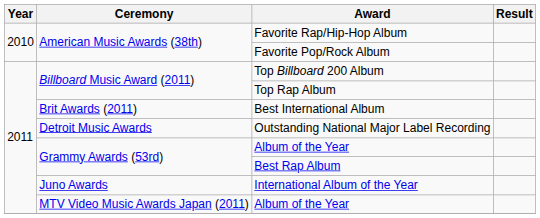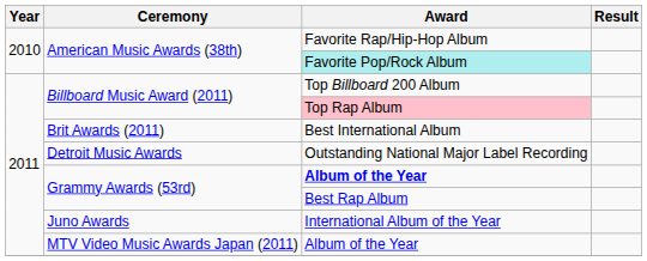Favorite Pop/Rock Album | Award: no background -> paleturquoise background
Top Rap Album | Award: no background -> pink background
Grammy Awards (53rd) / Album of the Year | Award: normal -> bold
